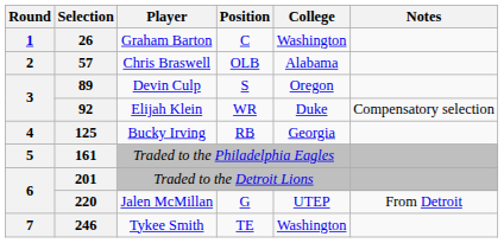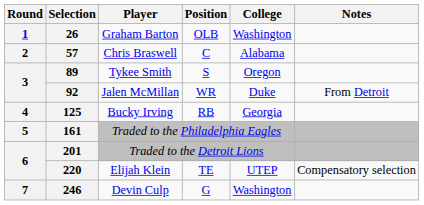26 | Position: C -> OLB
57 | Position: OLB -> C
89 | Player: Devin Culp -> Tykee Smith
92 | Player: Elijah Klein -> Jalen McMillan
92 | Notes: Compensatory selection -> From Detroit
220 | Player: Jalen McMillan -> Elijah Klein
220 | Position: G -> TE
220 | Notes: From Detroit -> Compensatory selection
246 | Player: Tykee Smith -> Devin Culp
246 | Position: TE -> G
